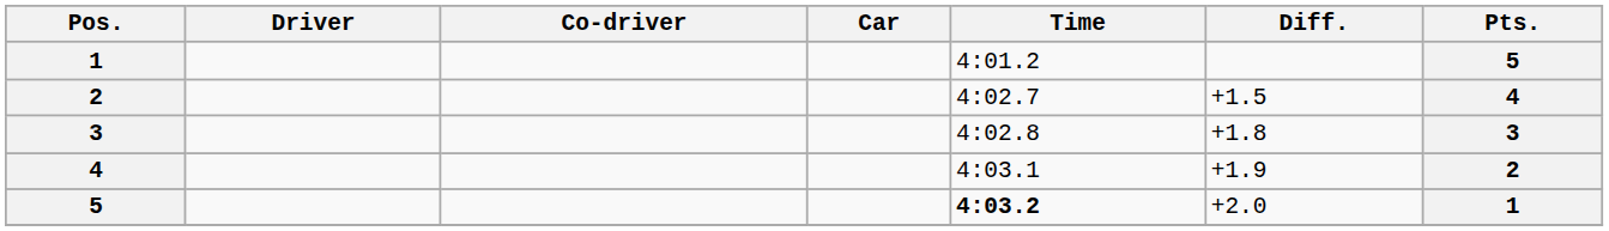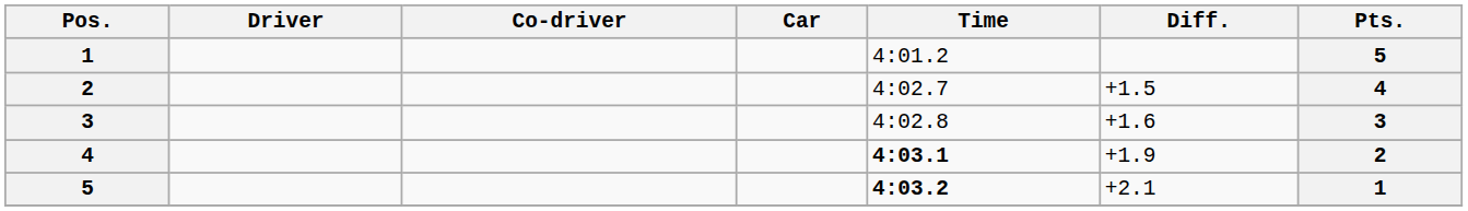row 4 | Diff.: +1.8 -> +1.6
row 5 | Time: normal -> bold
row 6 | Diff.: +2.0 -> +2.1
